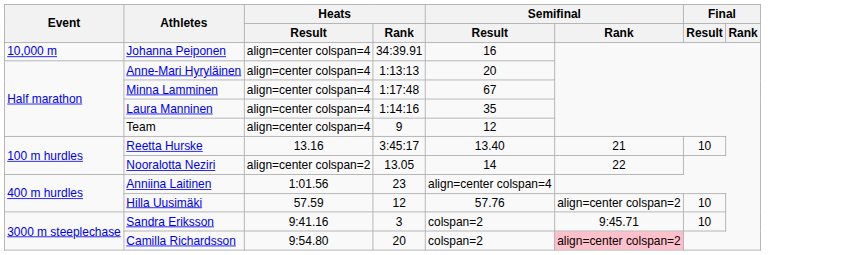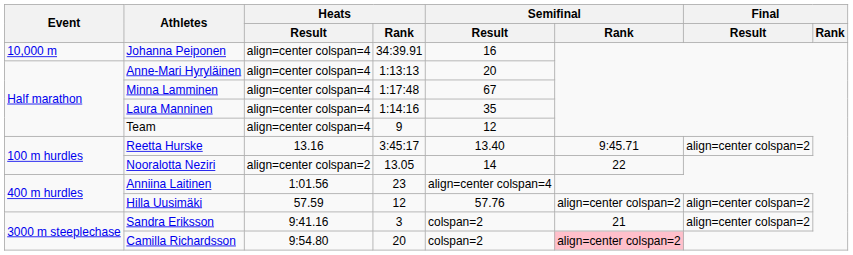Reetta Hurske | Semifinal / Rank: 21 -> 9:45.71
Reetta Hurske | Final / Result: 10 -> align=center colspan=2
Hilla Uusimäki | Final / Result: 10 -> align=center colspan=2
Sandra Eriksson | Semifinal / Rank: 9:45.71 -> 21
Sandra Eriksson | Final / Result: 10 -> align=center colspan=2
